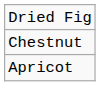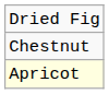row 3 | column 1: no background -> lightyellow background
